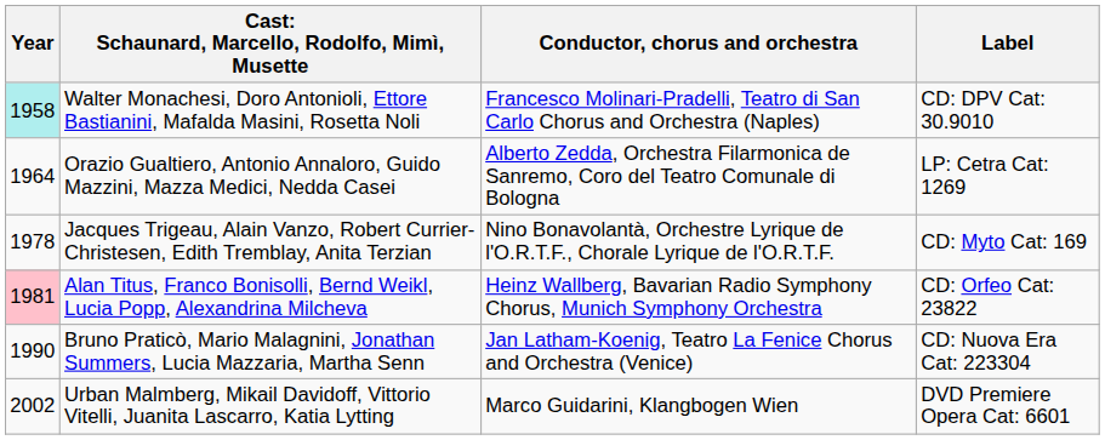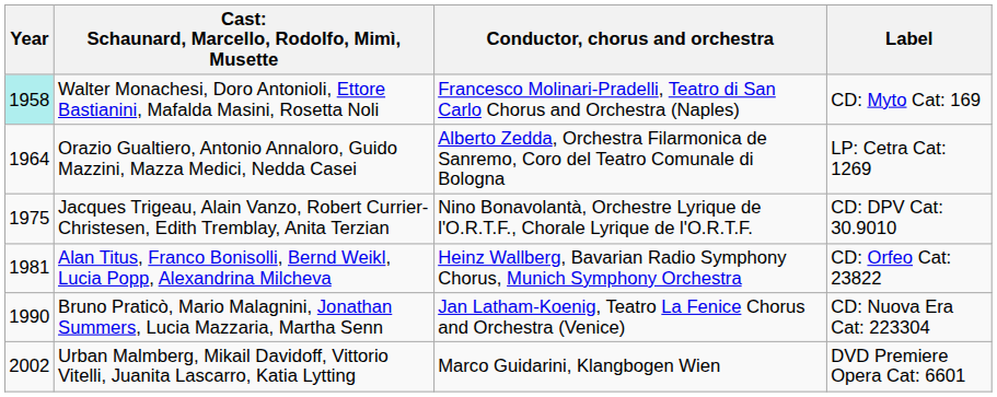row 2 | Label: CD: DPV Cat: 30.9010 -> CD: Myto Cat: 169
row 4 | Year: 1978 -> 1975
row 4 | Label: CD: Myto Cat: 169 -> CD: DPV Cat: 30.9010
row 5 | Year: pink background -> no background
